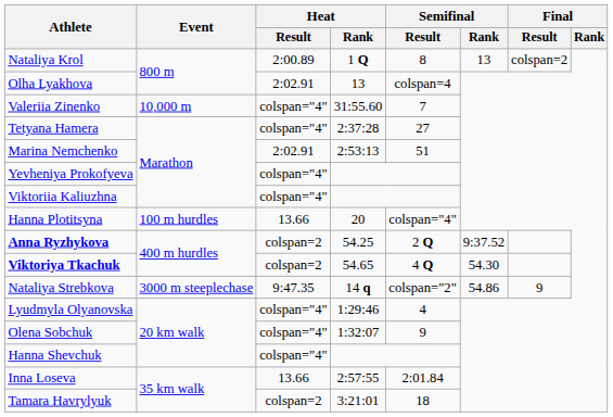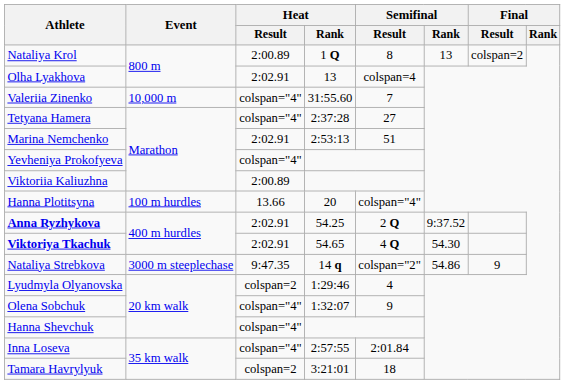Viktoriia Kaliuzhna | Heat / Result: colspan="4" -> 2:00.89
Anna Ryzhykova | Heat / Result: colspan=2 -> 2:02.91
Viktoriya Tkachuk | Heat / Result: colspan=2 -> 2:02.91
Lyudmyla Olyanovska | Heat / Result: colspan="4" -> colspan=2
Inna Loseva | Heat / Result: 13.66 -> colspan="4"
